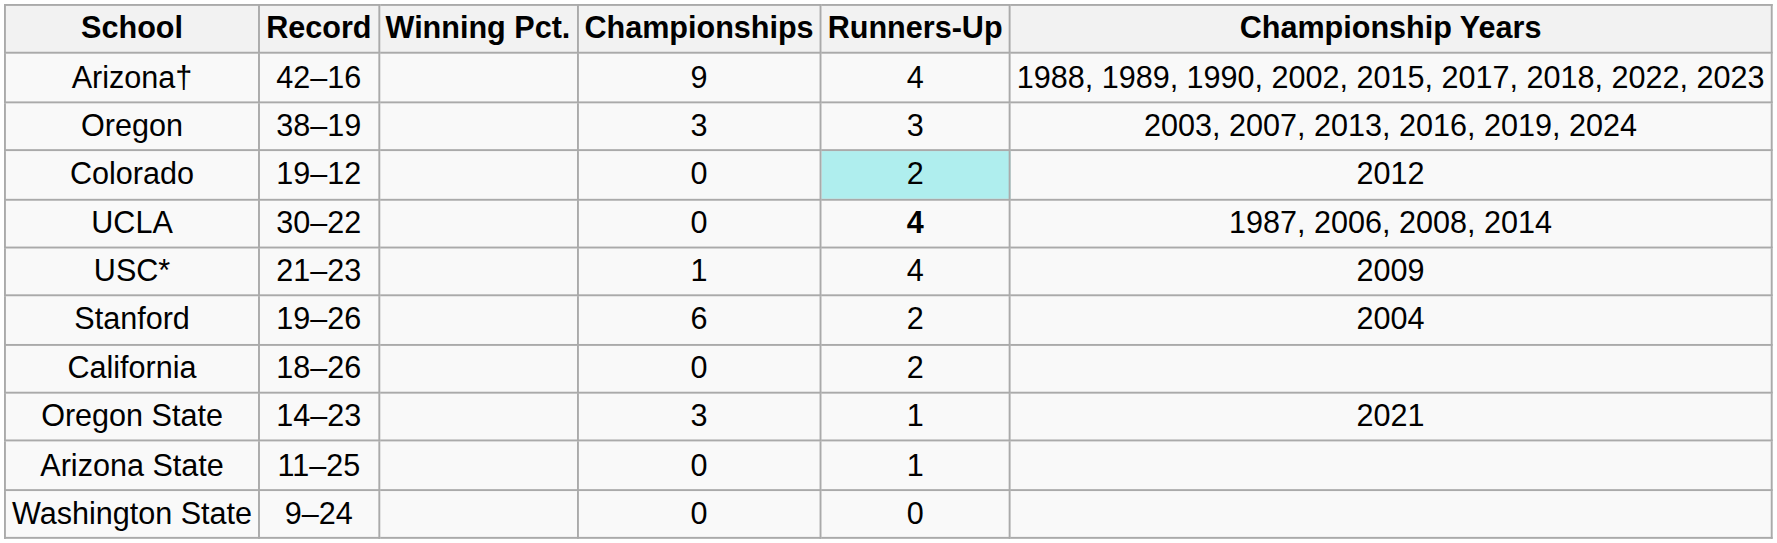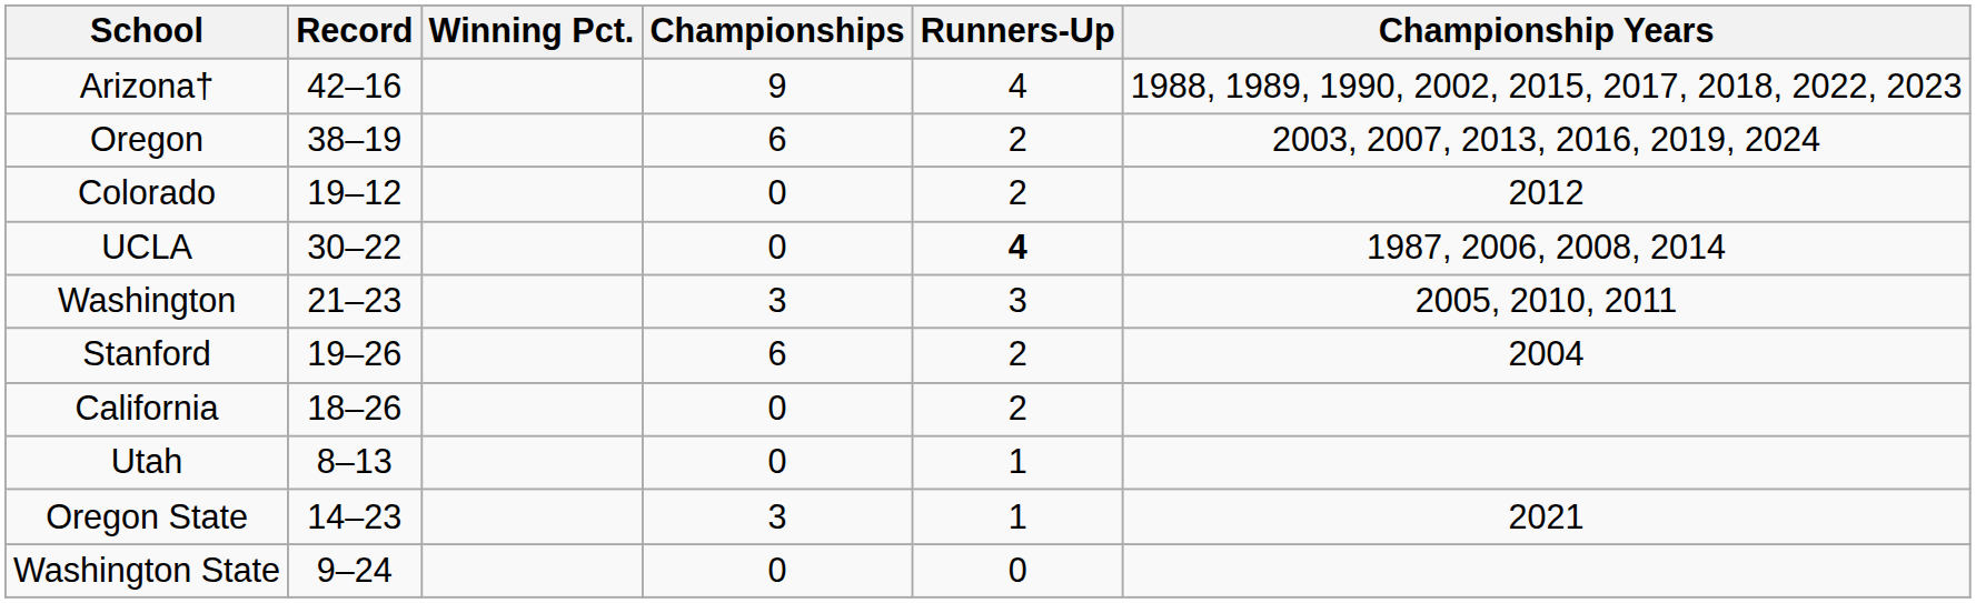Oregon | Championships: 3 -> 6
Oregon | Runners-Up: 3 -> 2
Colorado | Runners-Up: paleturquoise background -> no background
- row: USC* | 21–23 | 1 | 4 | 2009
+ row: Washington | 21–23 | 3 | 3 | 2005, 2010, 2011
+ row: Utah | 8–13 | 0 | 1
- row: Arizona State | 11–25 | 0 | 1
